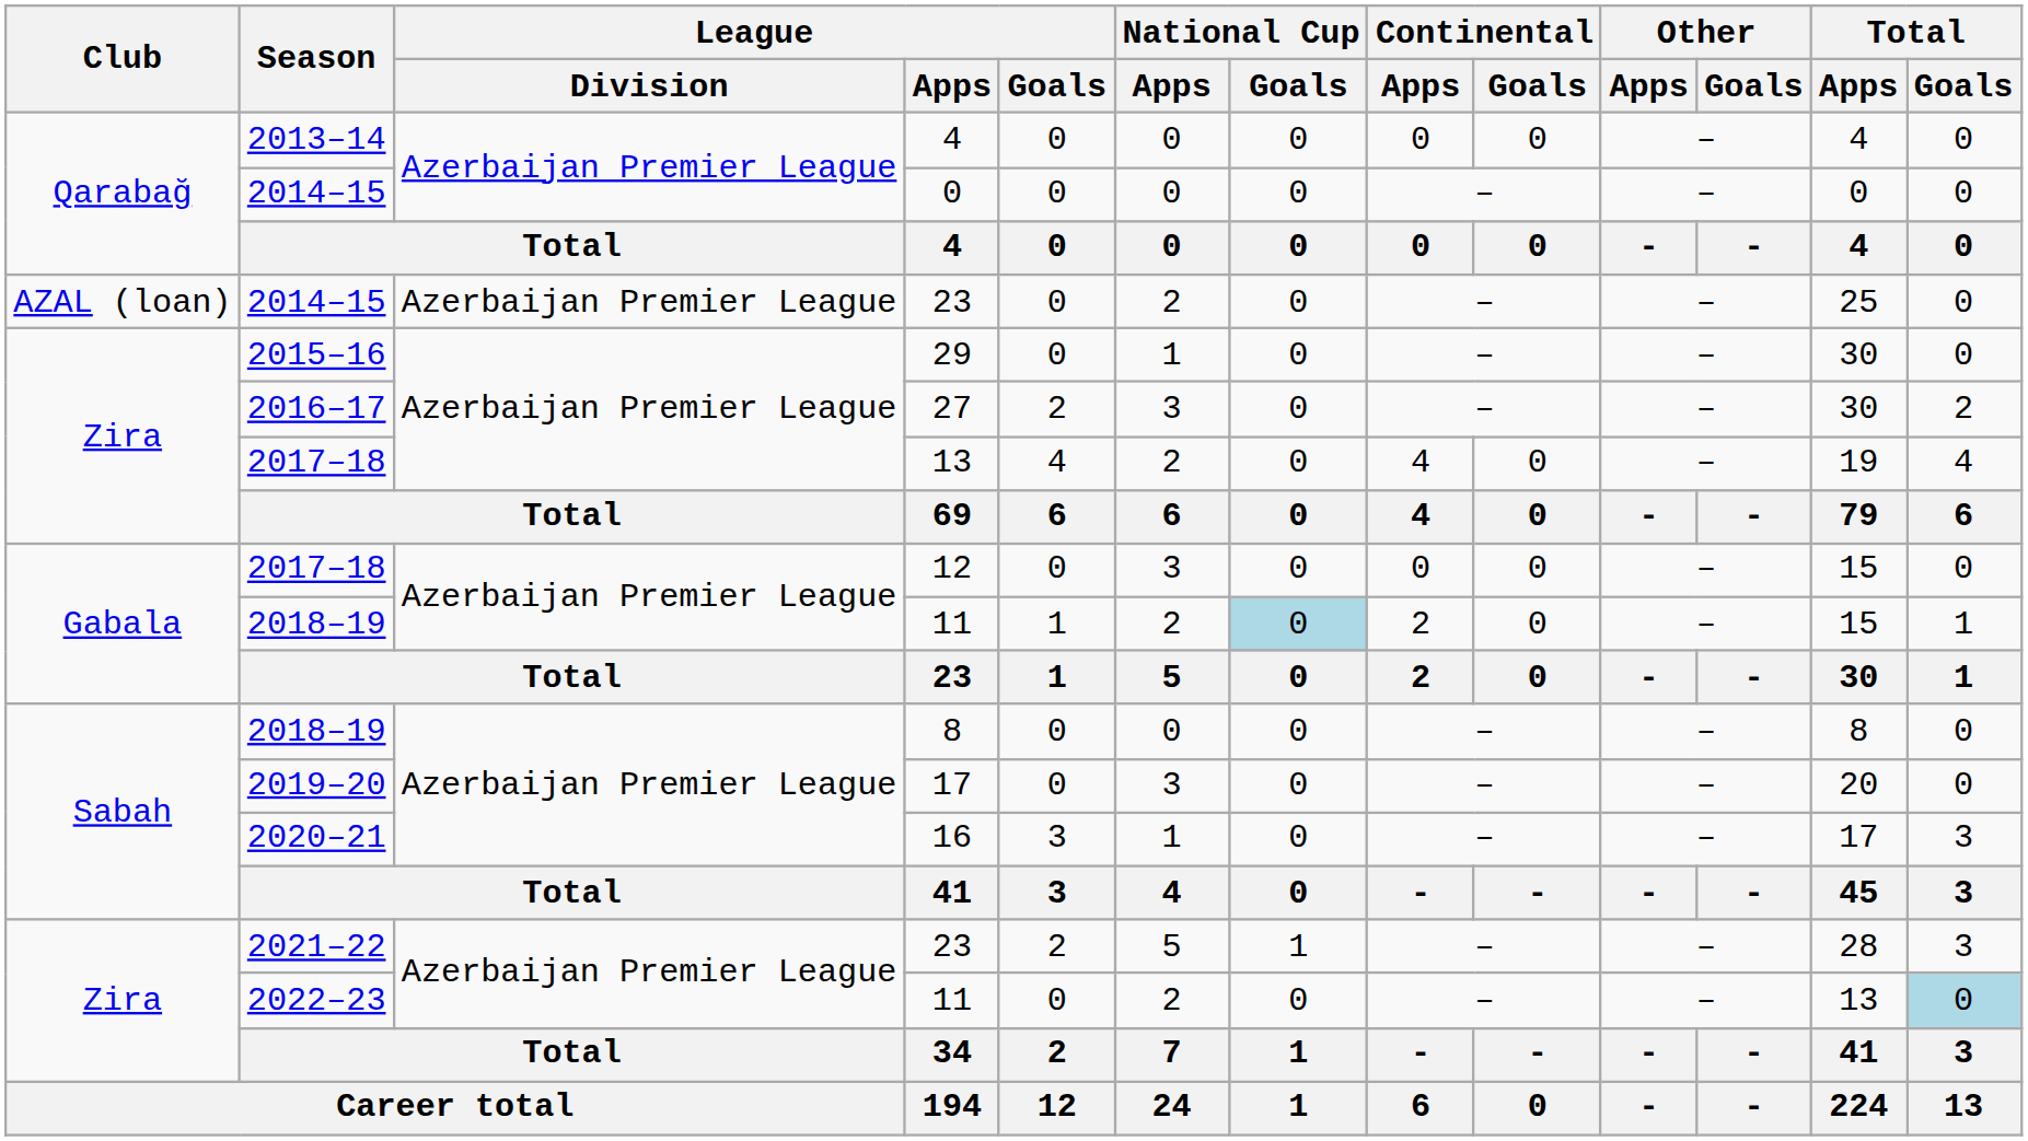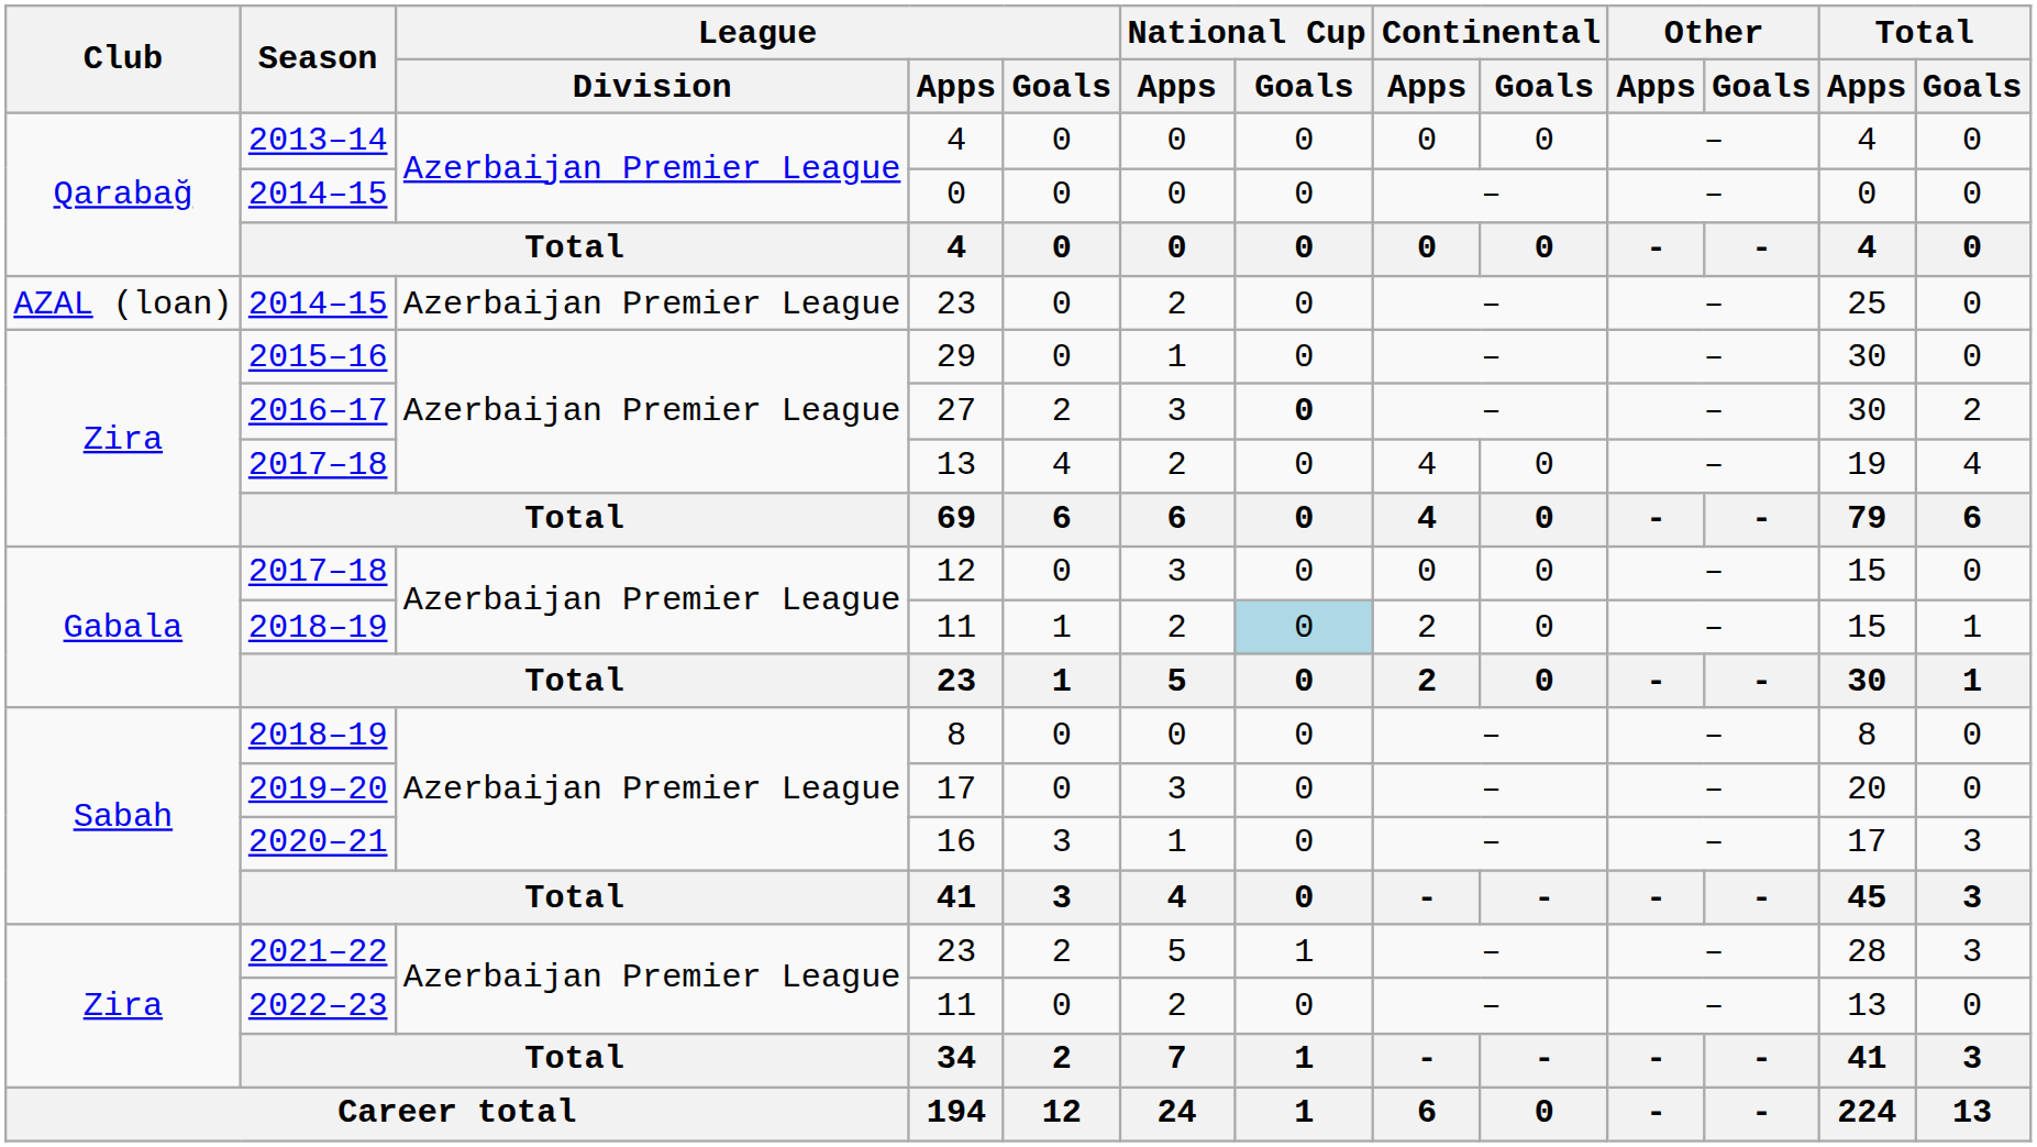27 | National Cup / Goals: normal -> bold
2022–23 / 11 | Total / Goals: lightblue background -> no background
